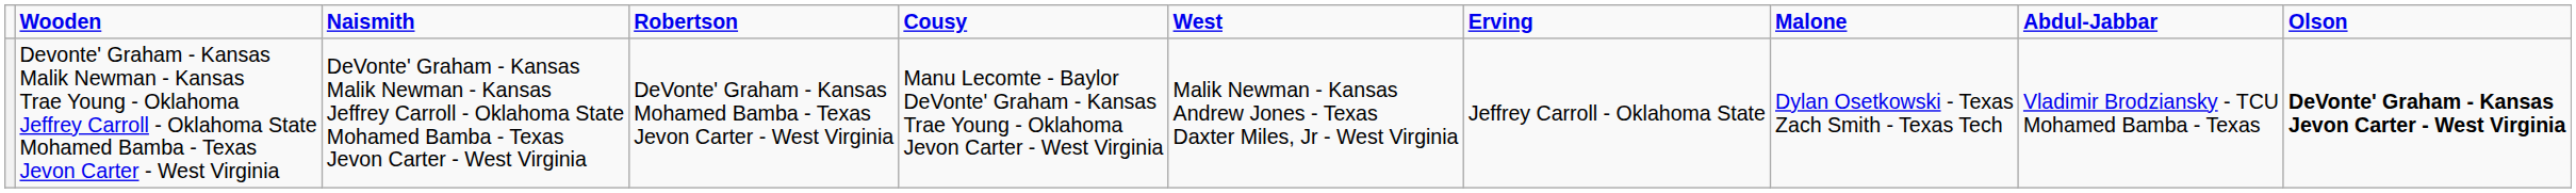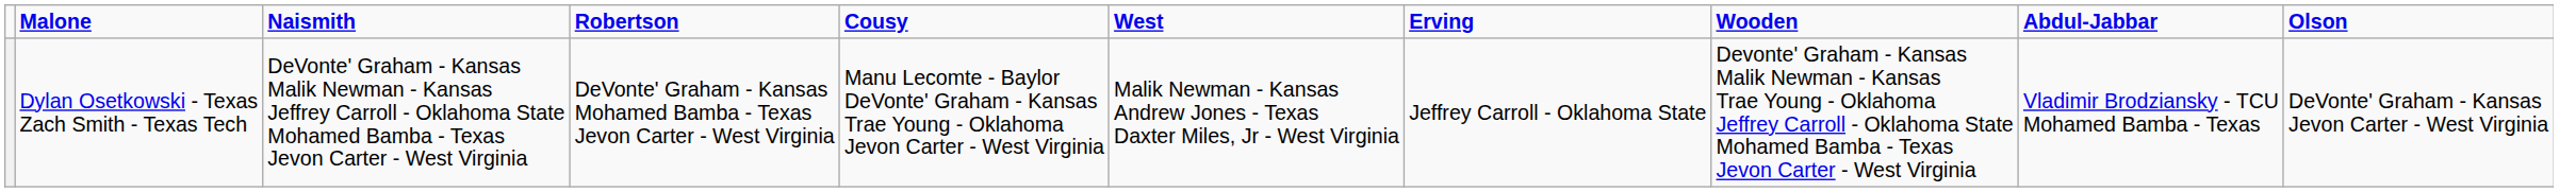columns swapped: Wooden <-> Malone
row 2 | Olson: bold -> normal
